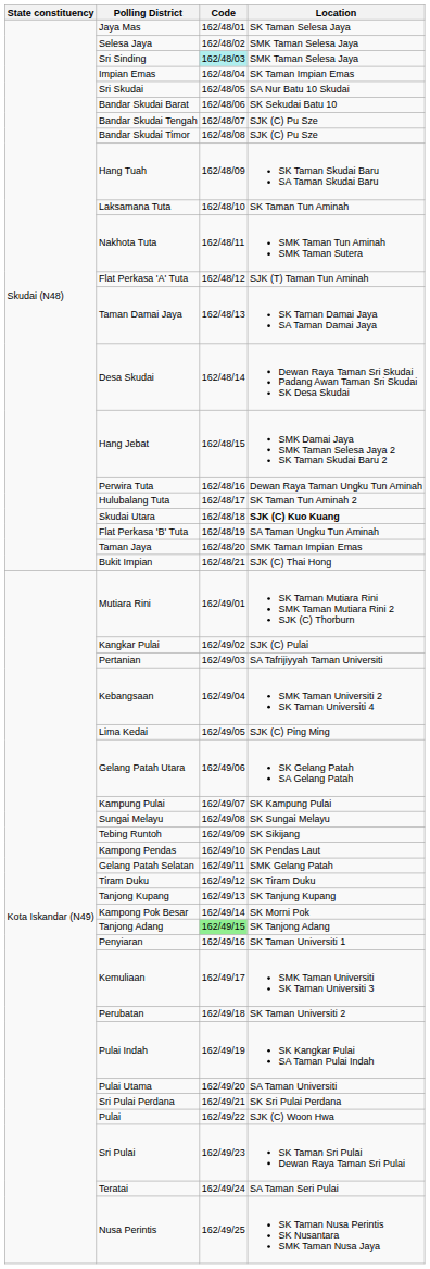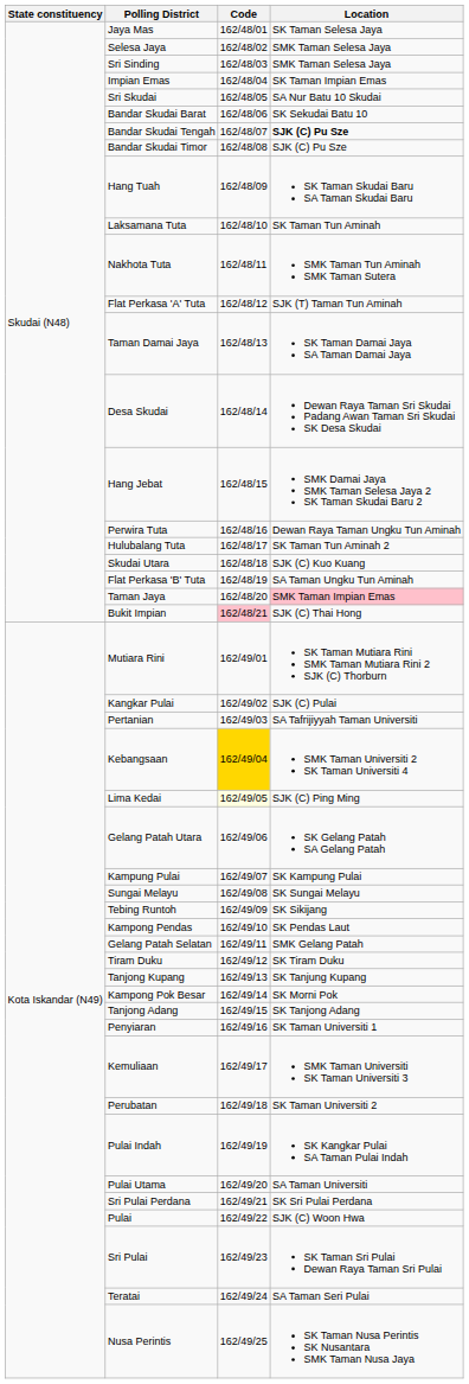Sri Sinding | Code: paleturquoise background -> no background
Bandar Skudai Tengah | Location: normal -> bold
Skudai Utara | Location: bold -> normal
Taman Jaya | Location: no background -> pink background
Bukit Impian | Code: no background -> pink background
Kebangsaan | Code: no background -> gold background
Lima Kedai | Code: no background -> lightyellow background
Tanjong Adang | Code: lightgreen background -> no background
